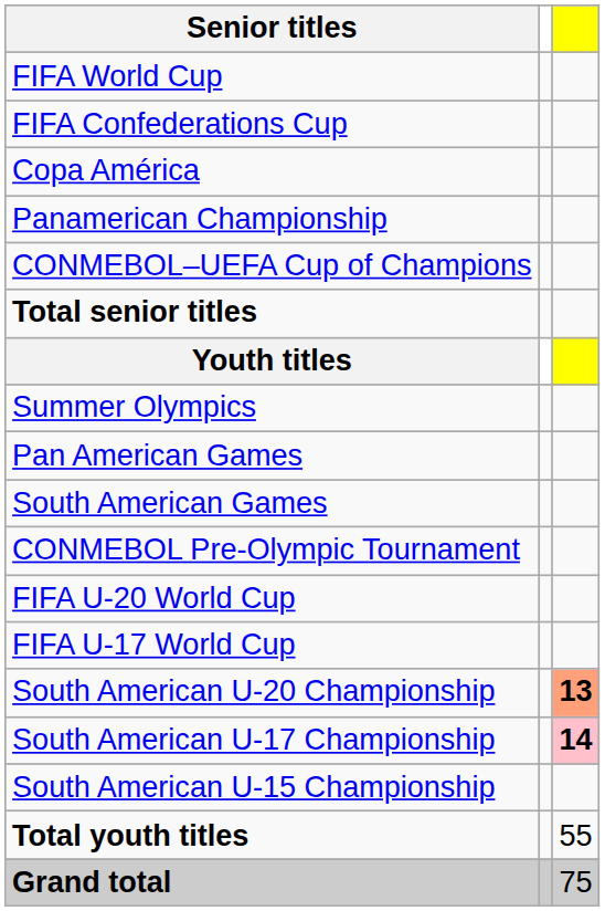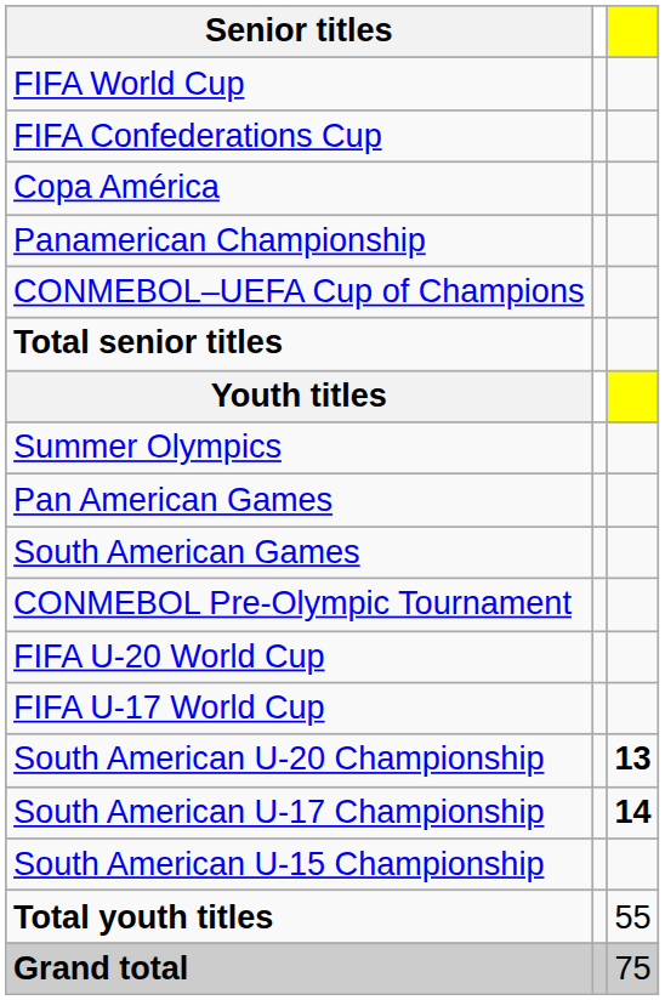South American U-20 Championship | column 3: lightsalmon background -> no background
South American U-17 Championship | column 3: pink background -> no background
